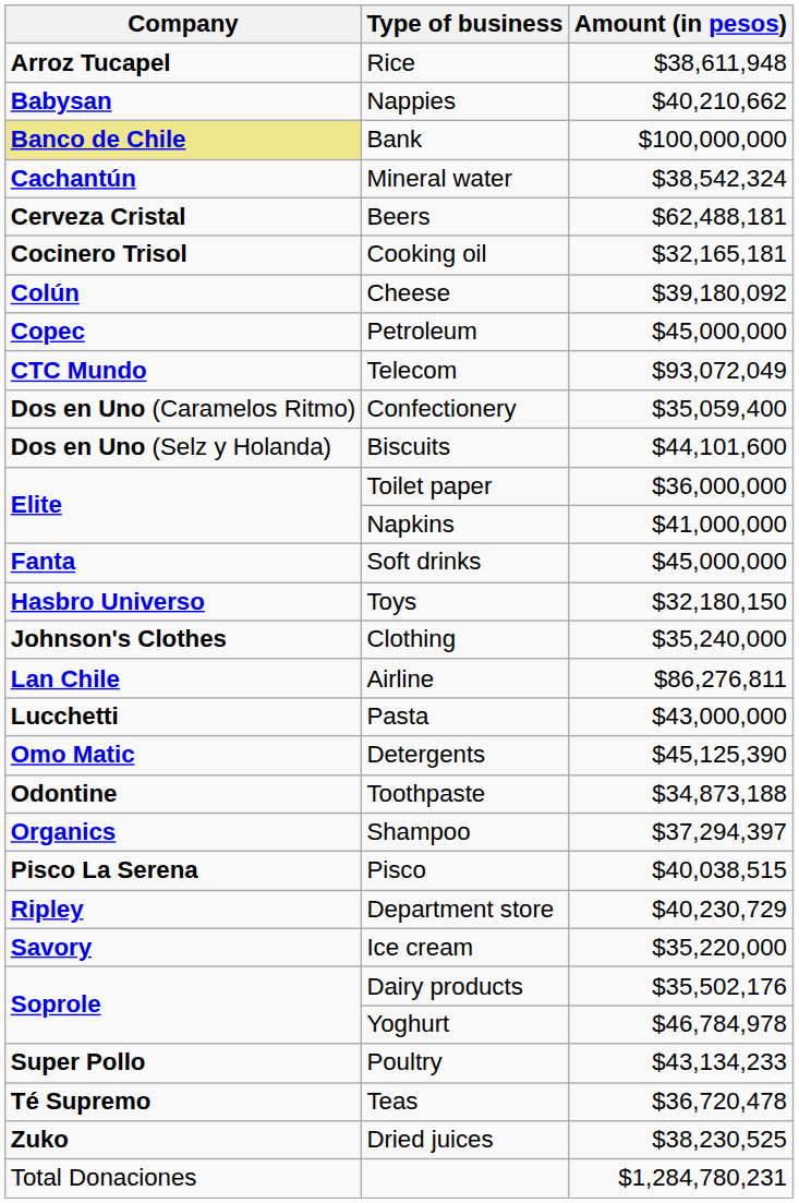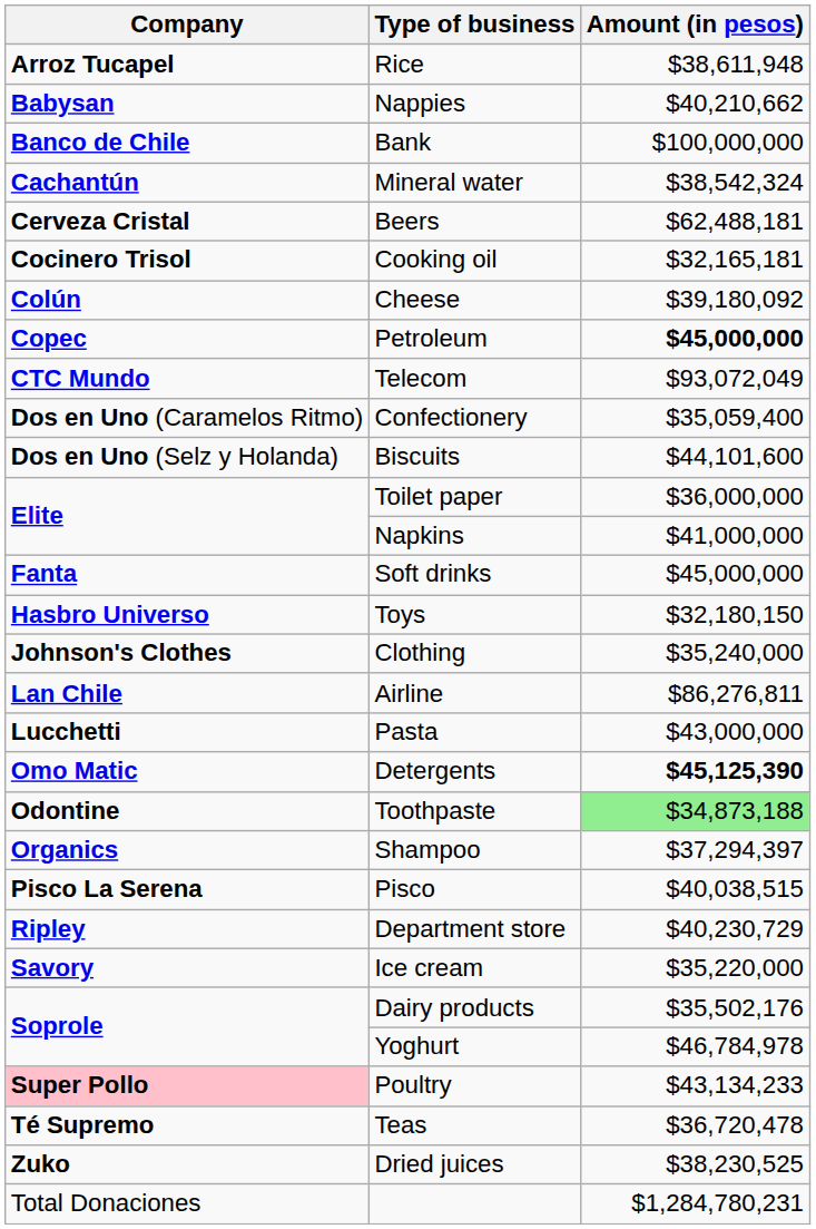Bank | Company: khaki background -> no background
Petroleum | Amount (in pesos): normal -> bold
Detergents | Amount (in pesos): normal -> bold
Toothpaste | Amount (in pesos): no background -> lightgreen background
Poultry | Company: no background -> pink background
